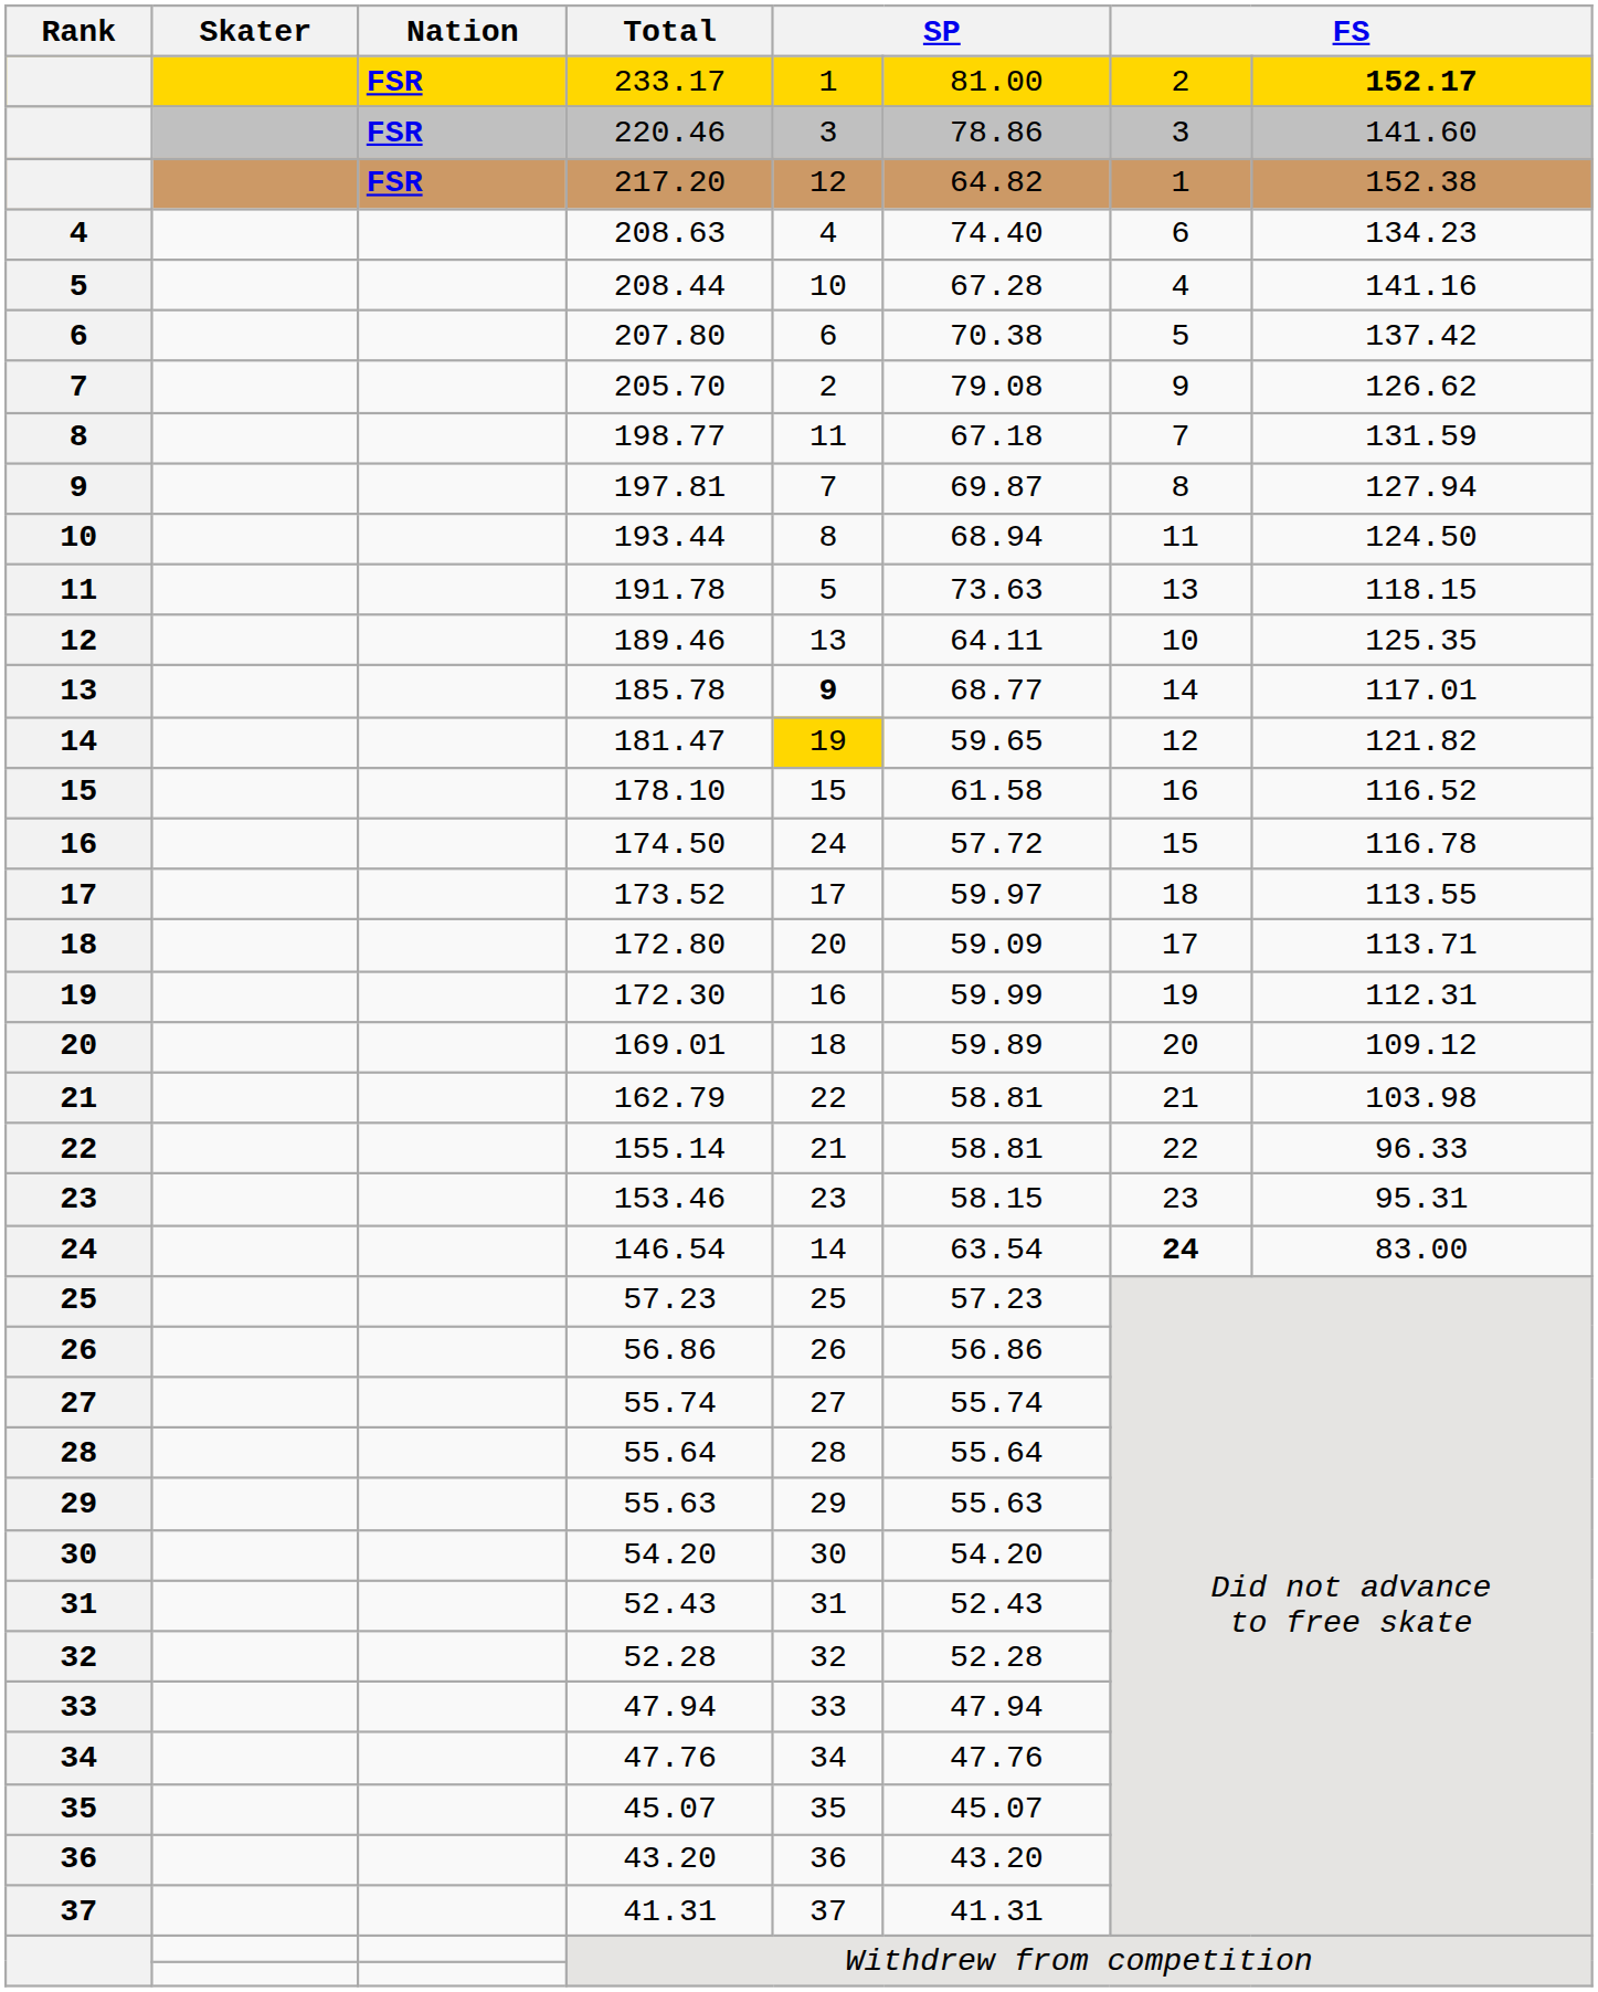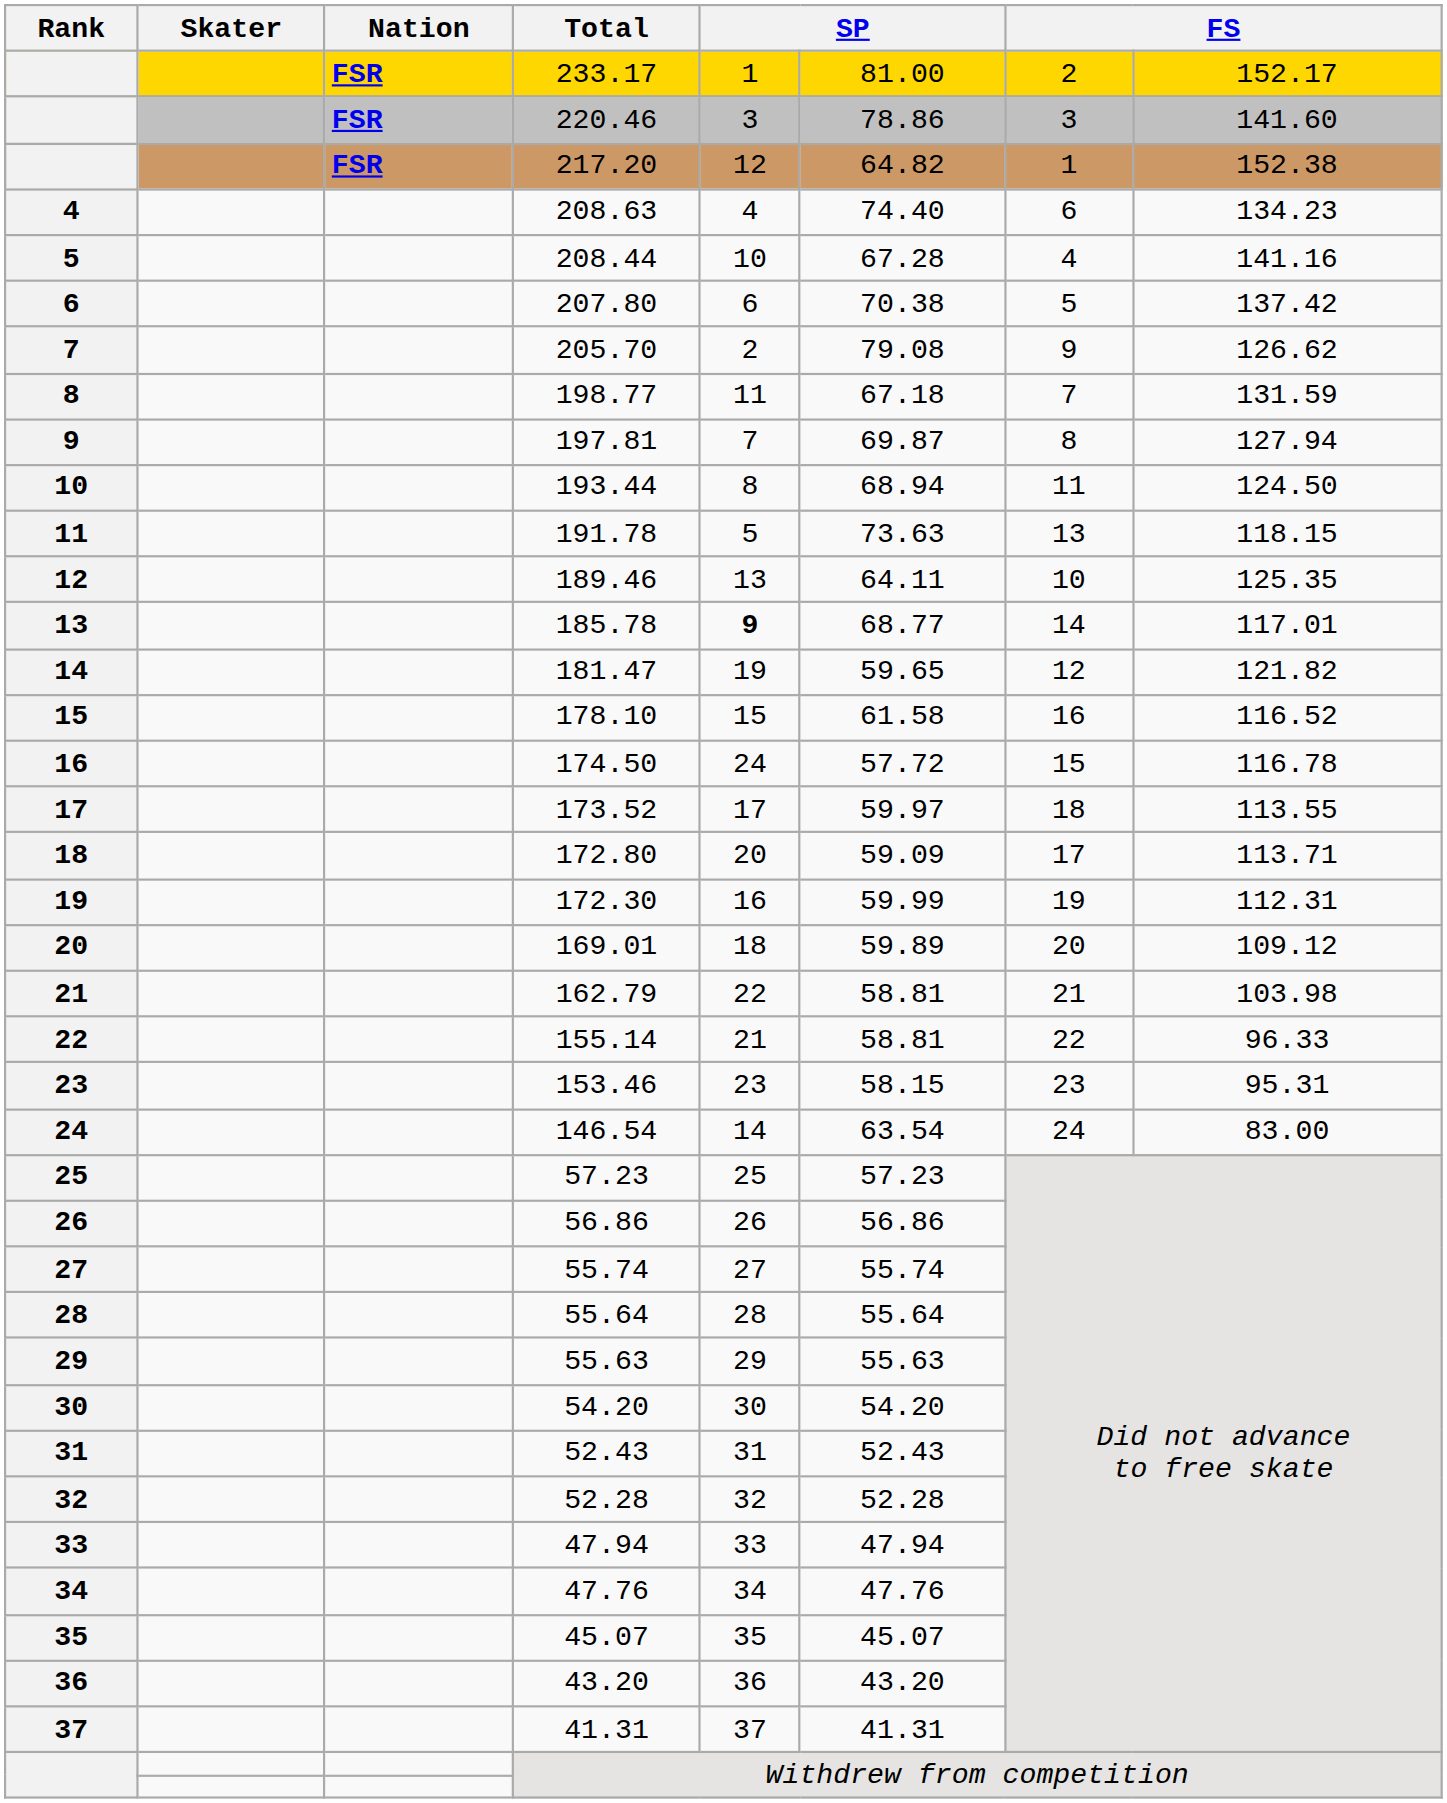233.17 | column 8: bold -> normal
181.47 | column 5: gold background -> no background
146.54 | column 7: bold -> normal
